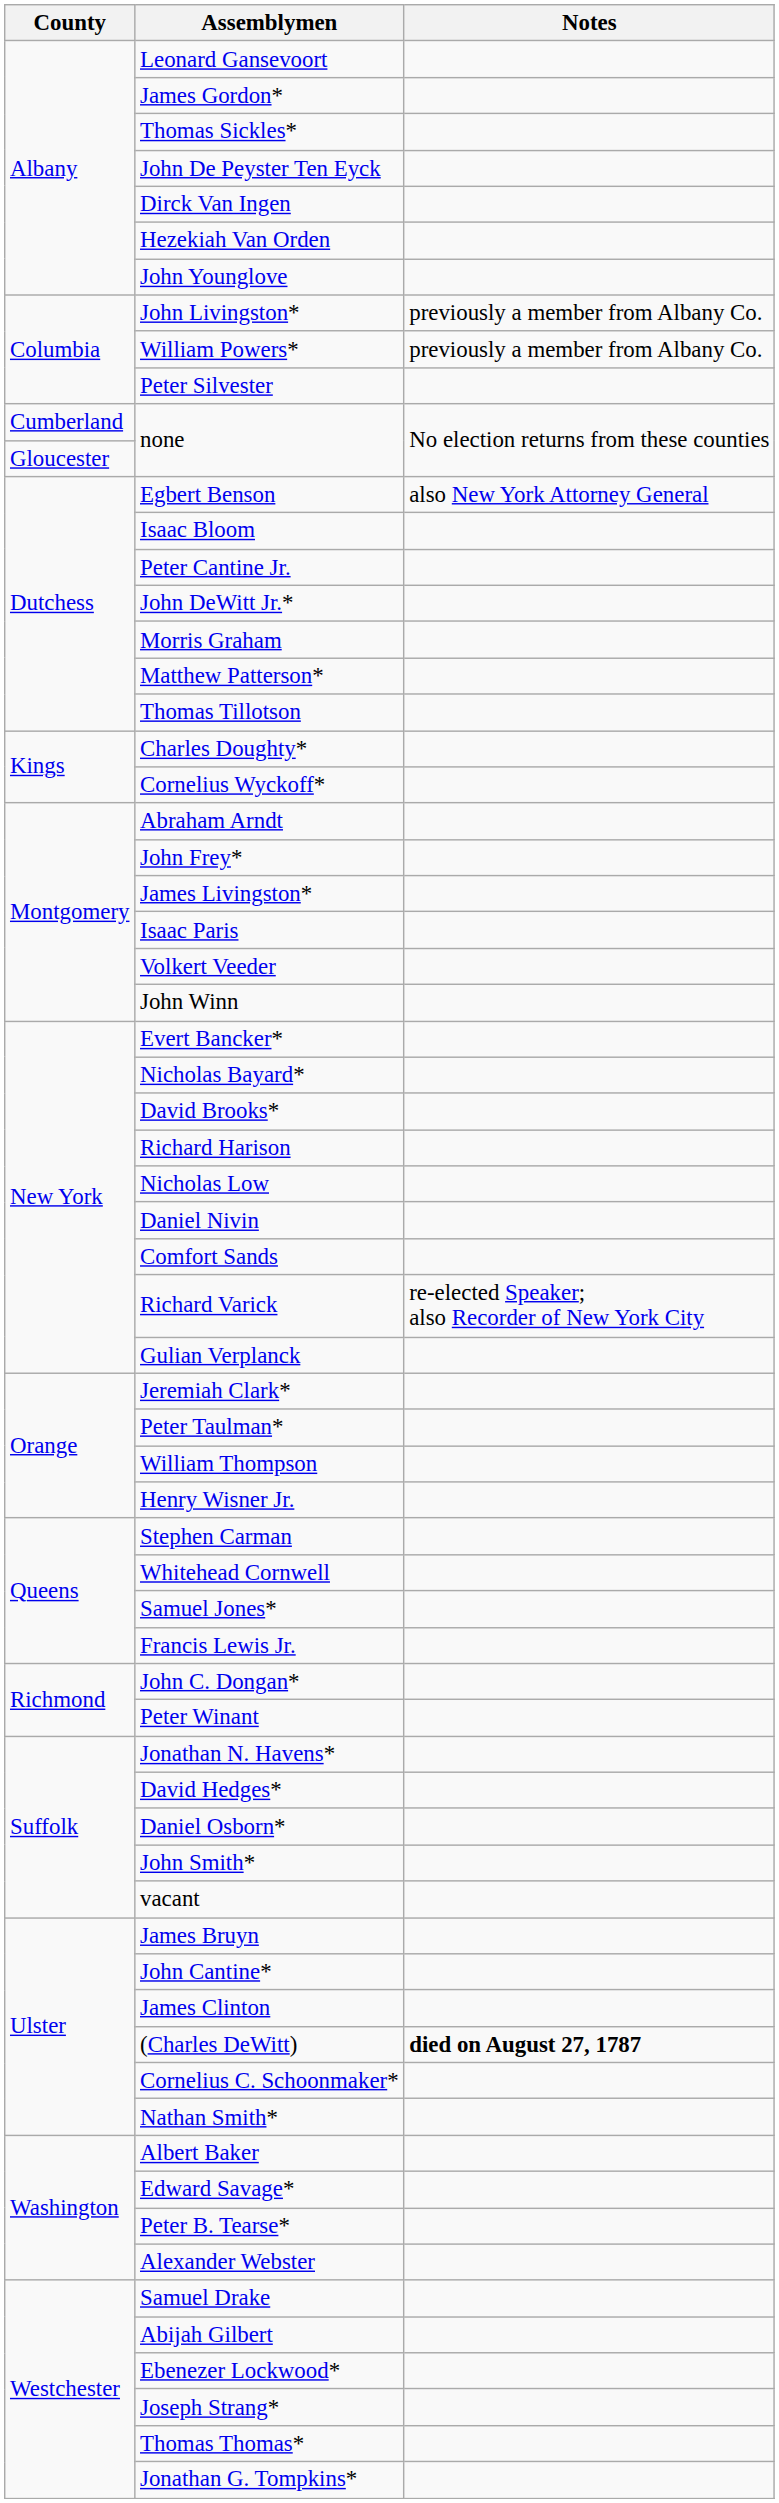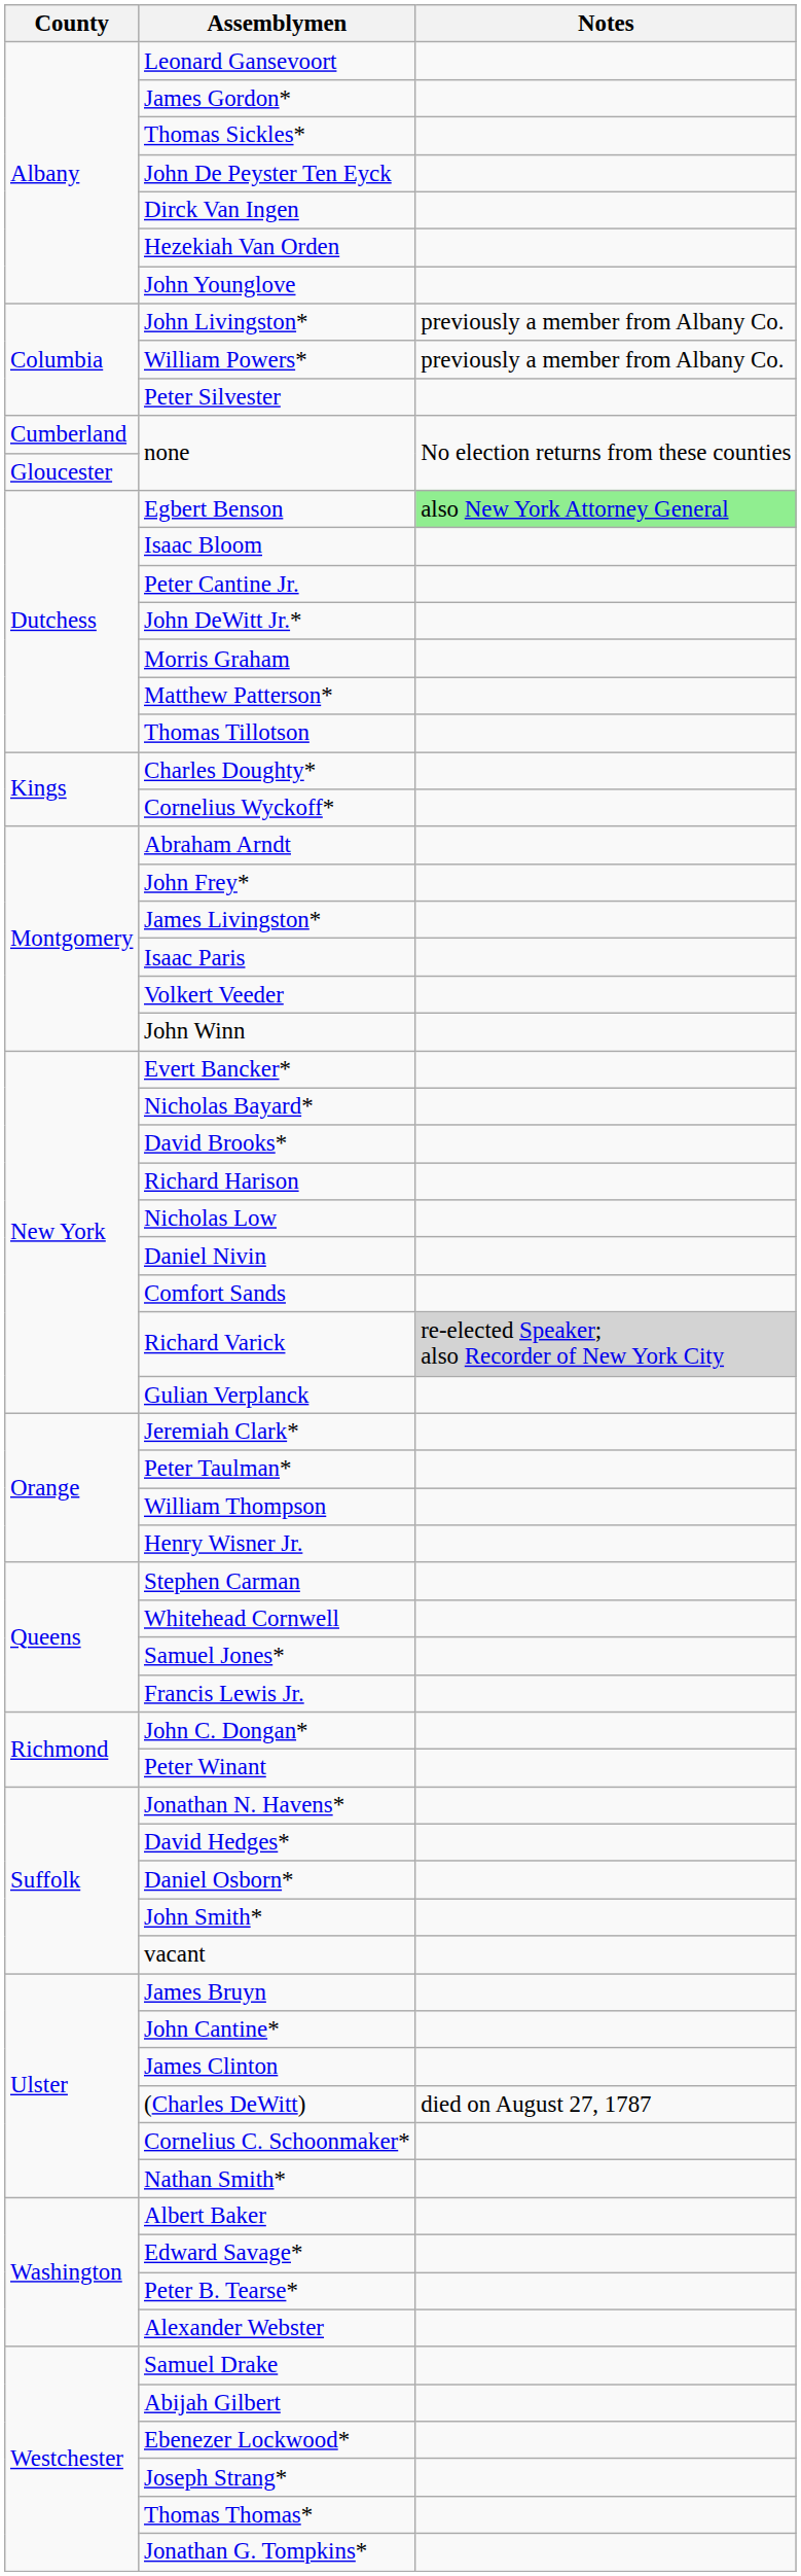Egbert Benson | Notes: no background -> lightgreen background
Richard Varick | Notes: no background -> lightgrey background
(Charles DeWitt) | Notes: bold -> normal
